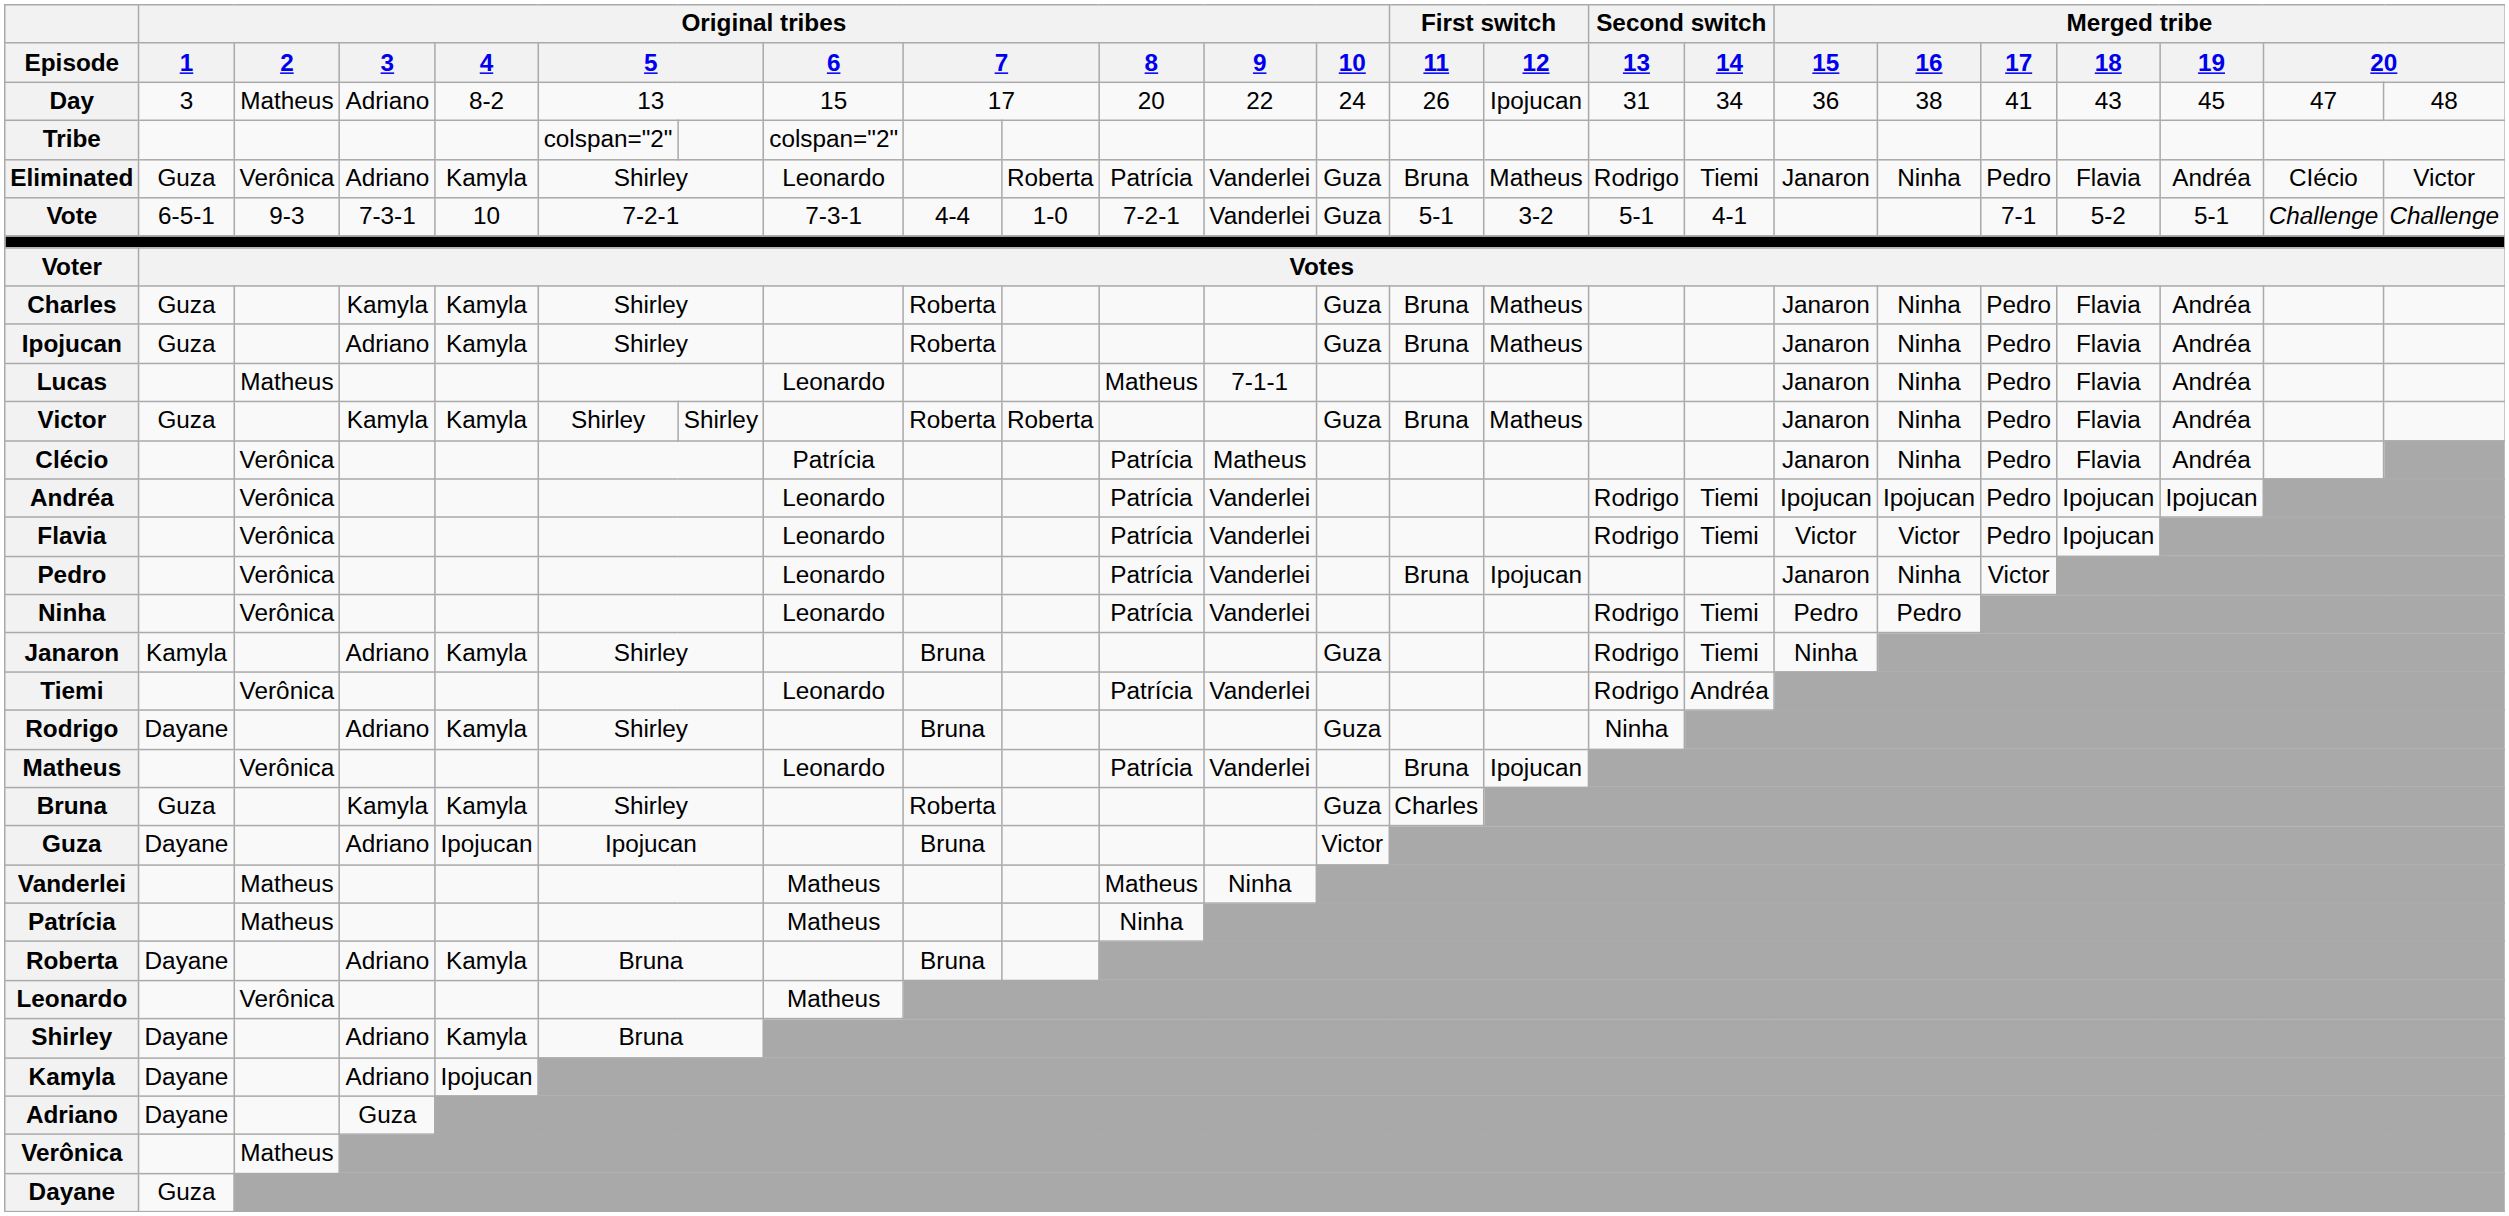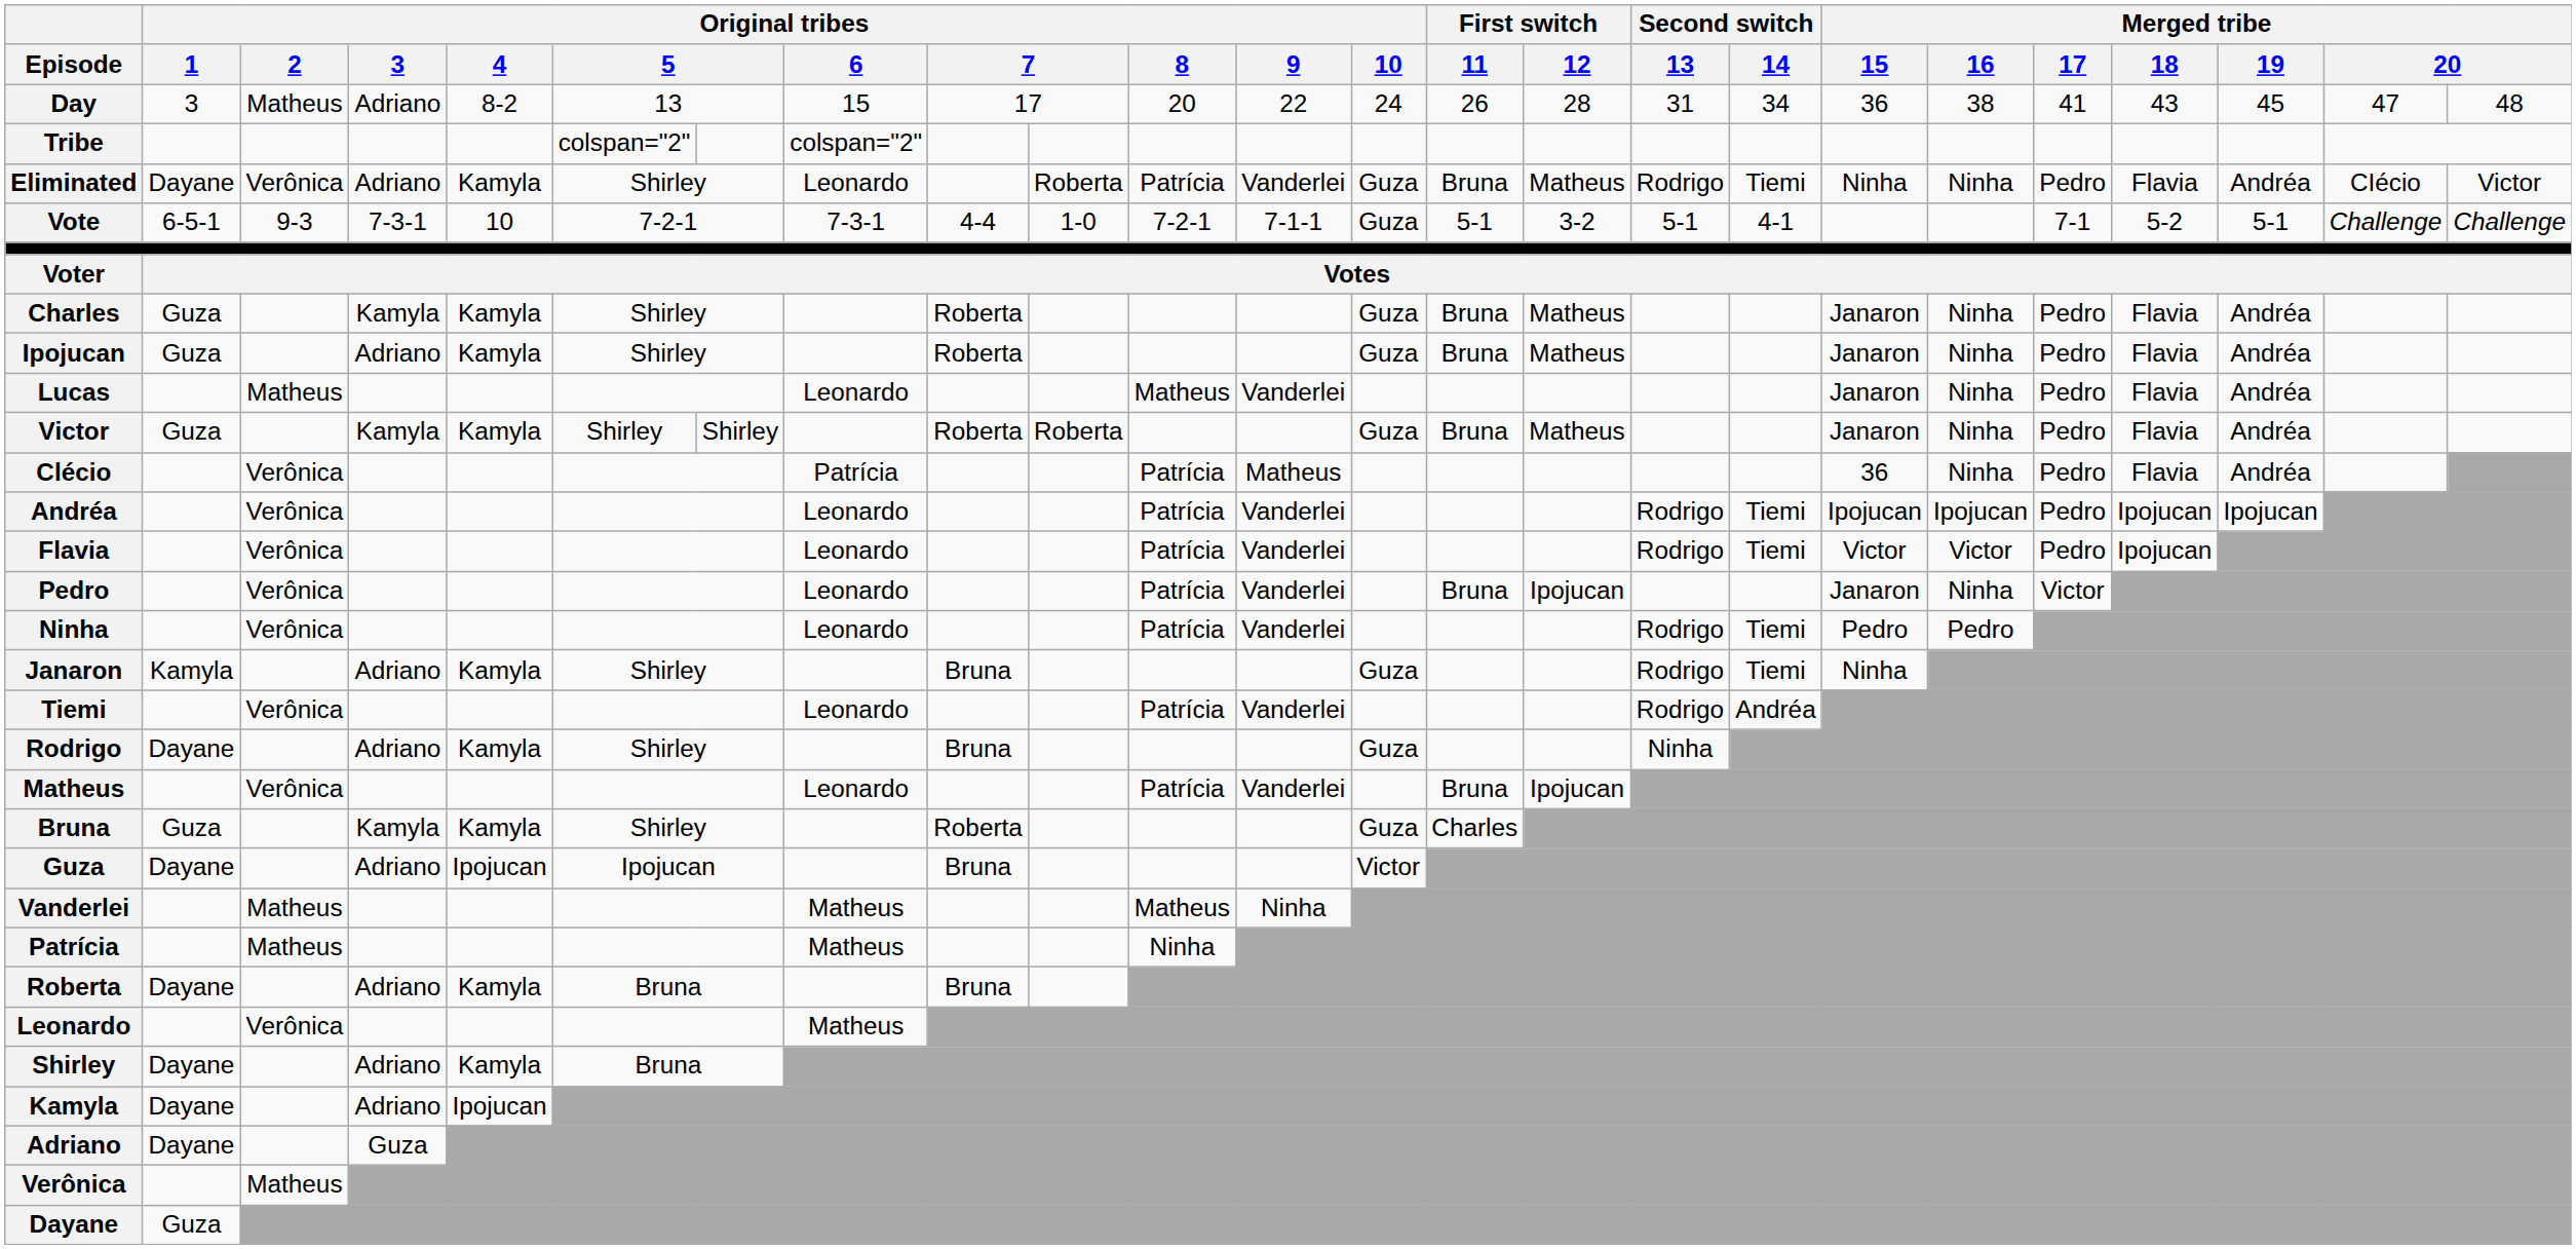Day | First switch / 12: Ipojucan -> 28
Eliminated | Original tribes / 1: Guza -> Dayane
Eliminated | Merged tribe / 15: Janaron -> Ninha
Vote | Original tribes / 9: Vanderlei -> 7-1-1
Lucas | Original tribes / 9: 7-1-1 -> Vanderlei
Clécio | Merged tribe / 15: Janaron -> 36
